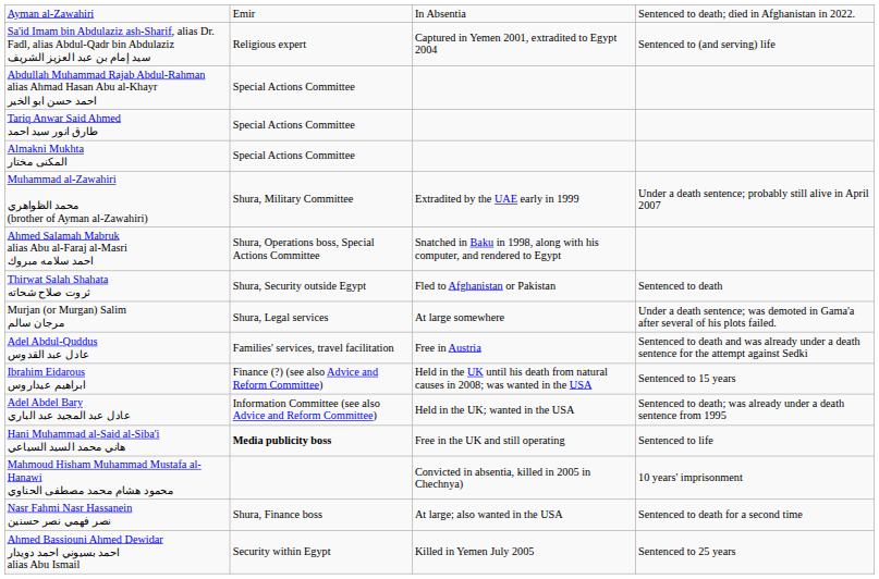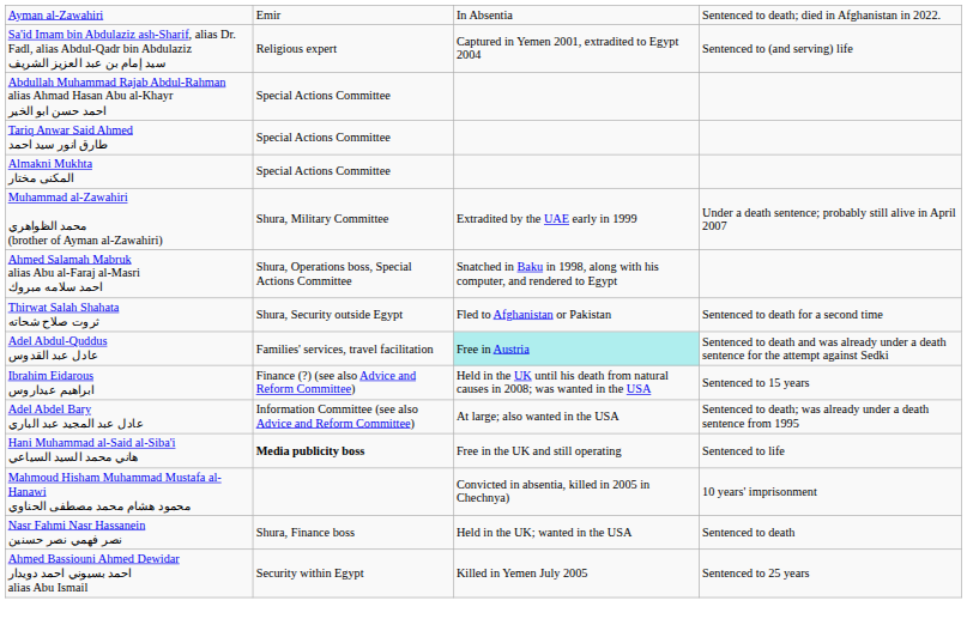Thirwat Salah Shahata ثروت صلاح شحاته | column 4: Sentenced to death -> Sentenced to death for a second time
- row: Murjan (or Murgan) Salim مرجان سالم | Shura, Legal services | At large somewhere | Under a death sentence; was demoted in Gama'a after several of his plots failed.
Adel Abdul-Quddus عادل عبد القدوس | column 3: no background -> paleturquoise background
Adel Abdel Bary عادل عبد المجيد عبد الباري | column 3: Held in the UK; wanted in the USA -> At large; also wanted in the USA
Nasr Fahmi Nasr Hassanein نصر فهمي نصر حسنين | column 3: At large; also wanted in the USA -> Held in the UK; wanted in the USA
Nasr Fahmi Nasr Hassanein نصر فهمي نصر حسنين | column 4: Sentenced to death for a second time -> Sentenced to death
